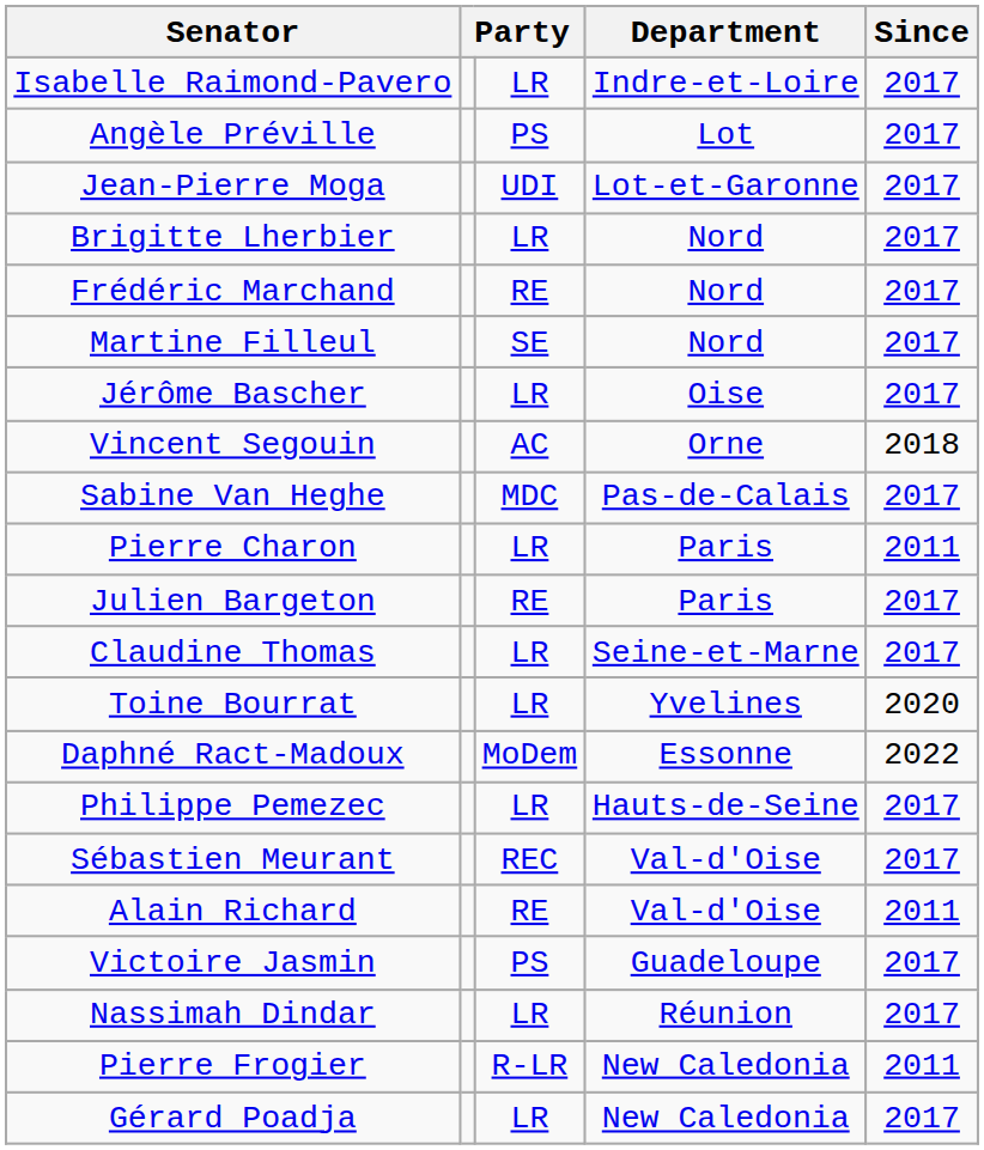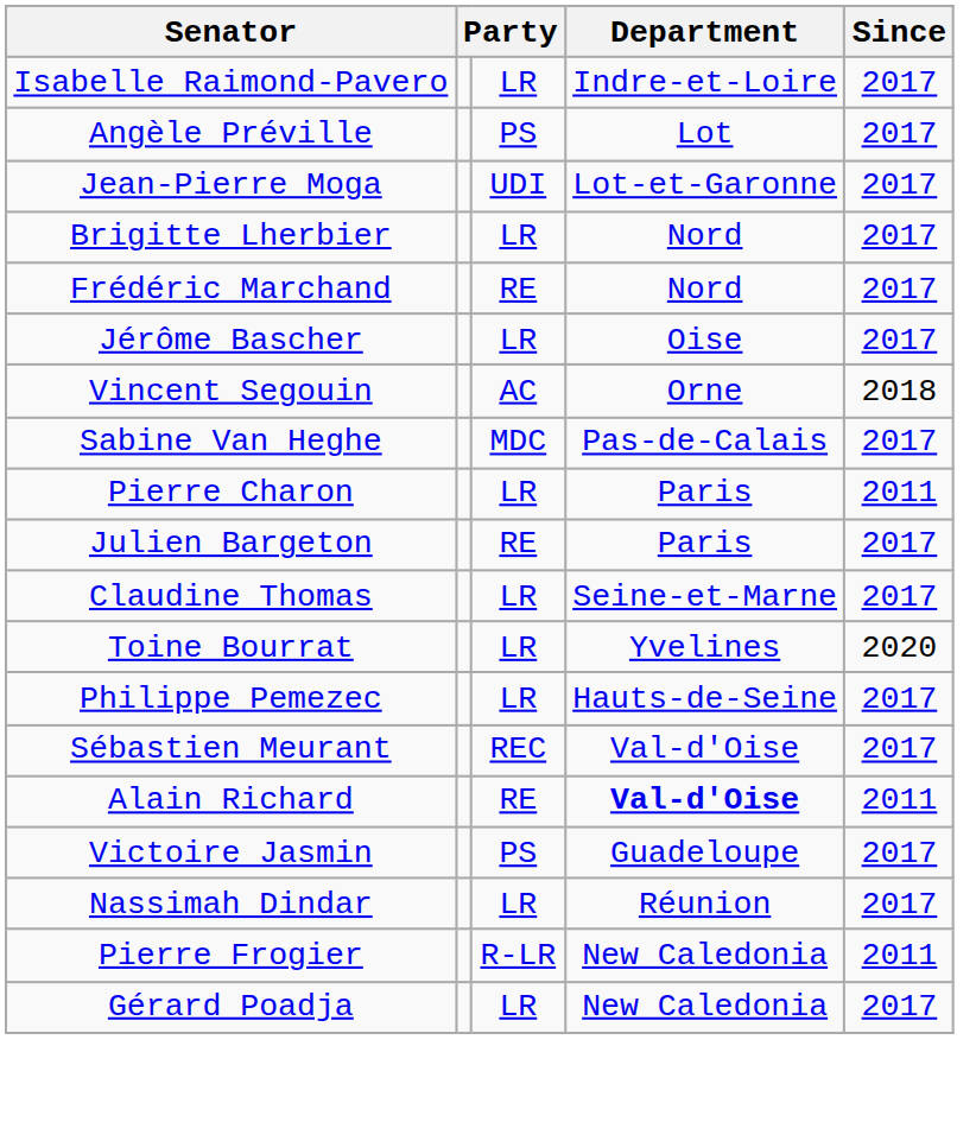- row: Martine Filleul | SE | Nord | 2017
- row: Daphné Ract-Madoux | MoDem | Essonne | 2022
Alain Richard | Department: normal -> bold
